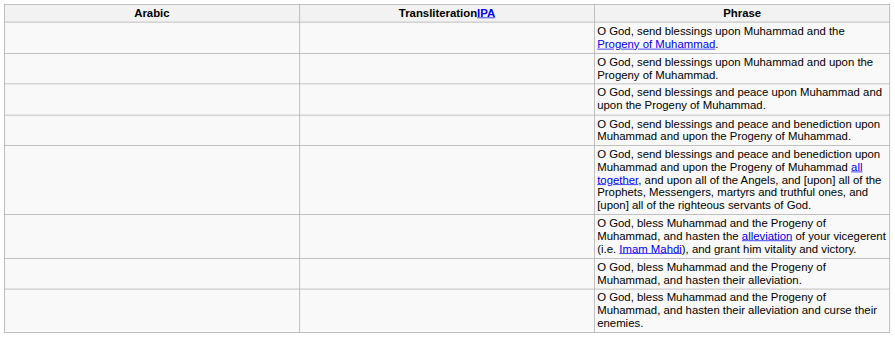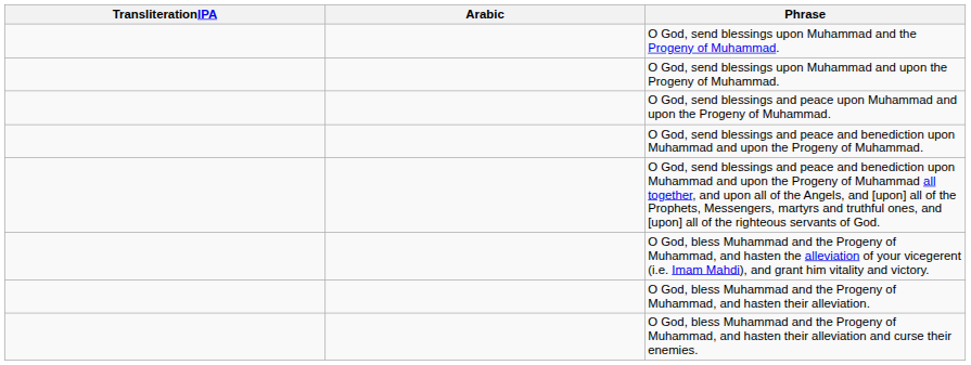columns swapped: Arabic <-> TransliterationIPA
